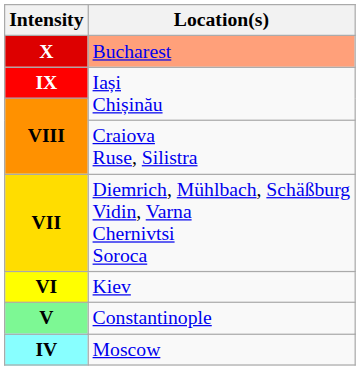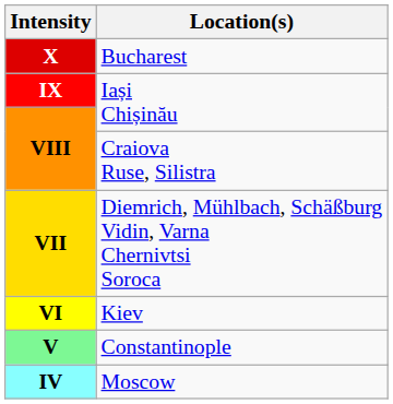row 2 | Location(s): lightsalmon background -> no background
